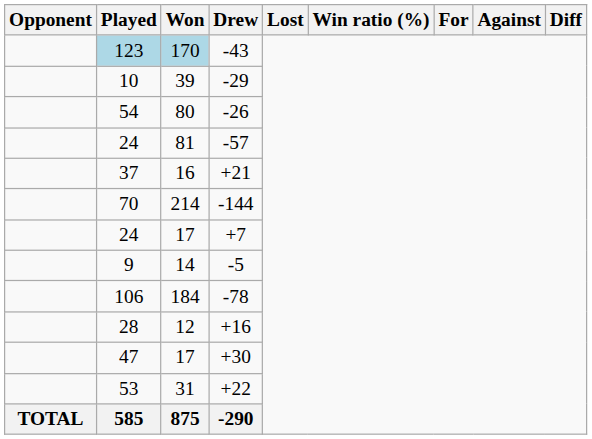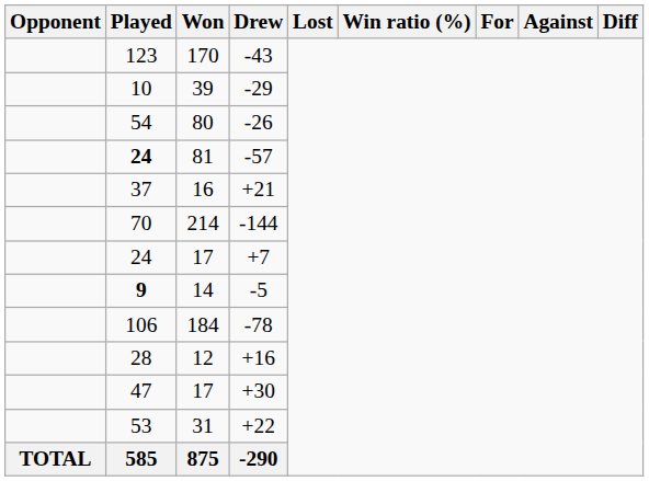-43 | Played: lightblue background -> no background
-43 | Won: lightblue background -> no background
-57 | Played: normal -> bold
-5 | Played: normal -> bold
